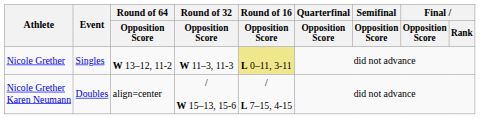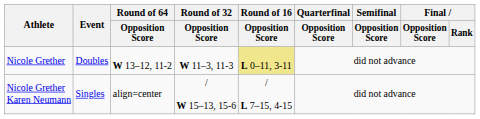Nicole Grether | Event: Singles -> Doubles
Nicole Grether Karen Neumann | Event: Doubles -> Singles
